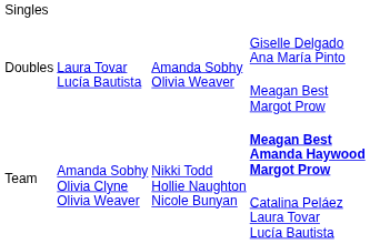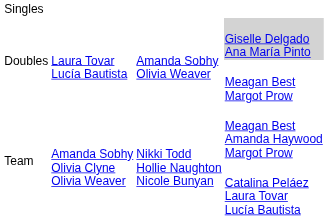Giselle Delgado Ana María Pinto | column 4: no background -> lightgrey background
Meagan Best Amanda Haywood Margot Prow | column 4: bold -> normal
